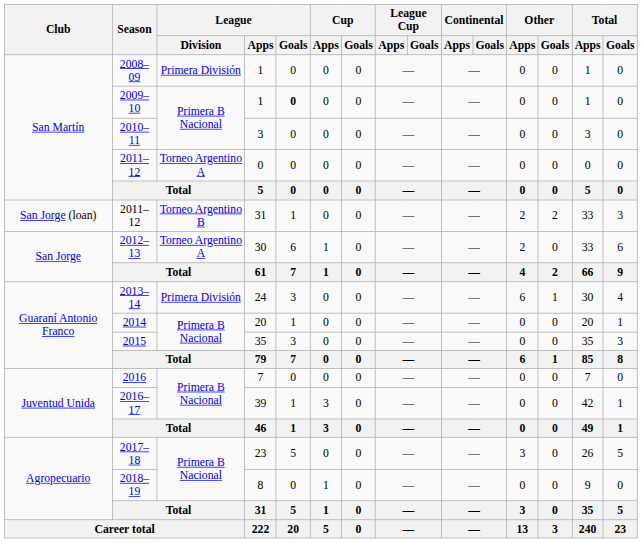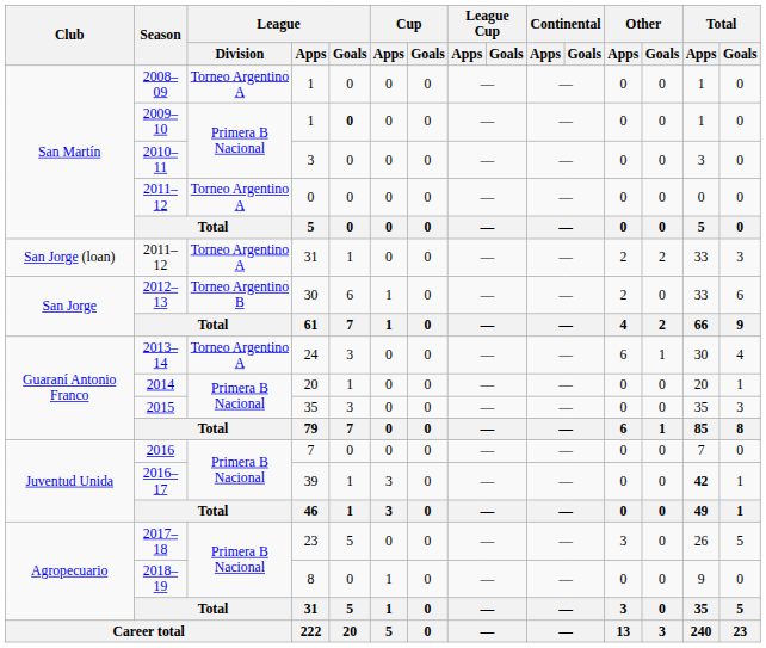2008–09 | League / Division: Primera División -> Torneo Argentino A
2011–12 / 31 | League / Division: Torneo Argentino B -> Torneo Argentino A
2012–13 | League / Division: Torneo Argentino A -> Torneo Argentino B
2013–14 | League / Division: Primera División -> Torneo Argentino A
2016–17 | Total / Apps: normal -> bold
